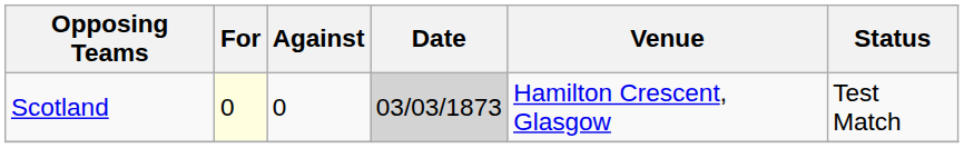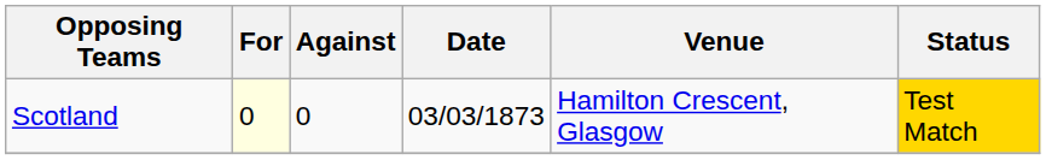Scotland | Date: lightgrey background -> no background
Scotland | Status: no background -> gold background
